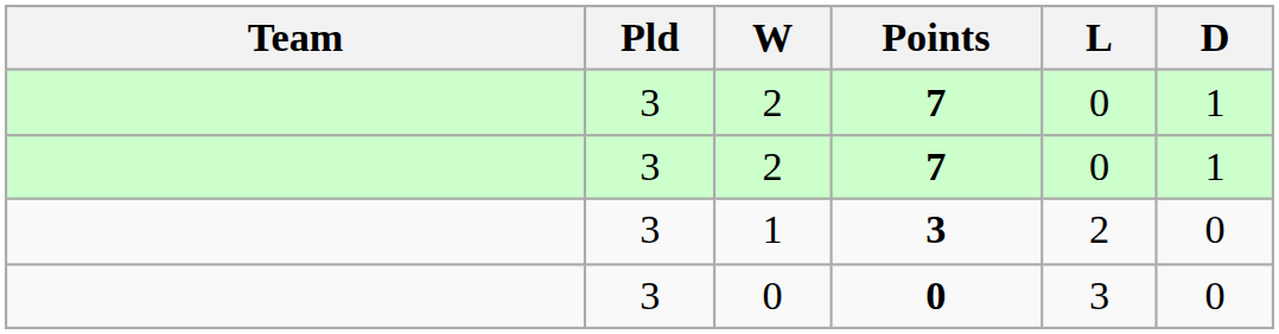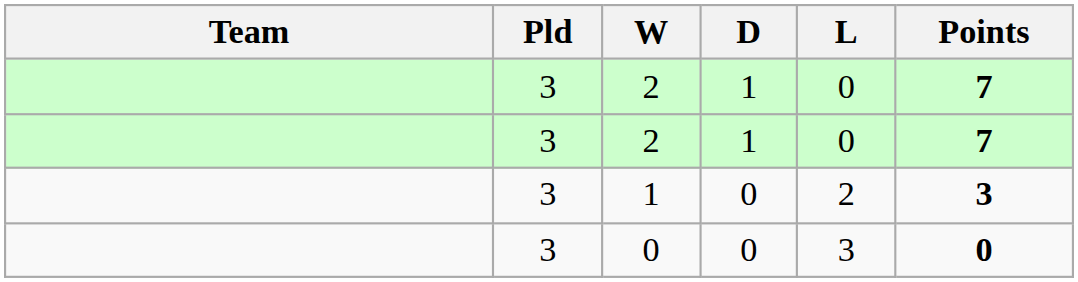columns swapped: D <-> Points
